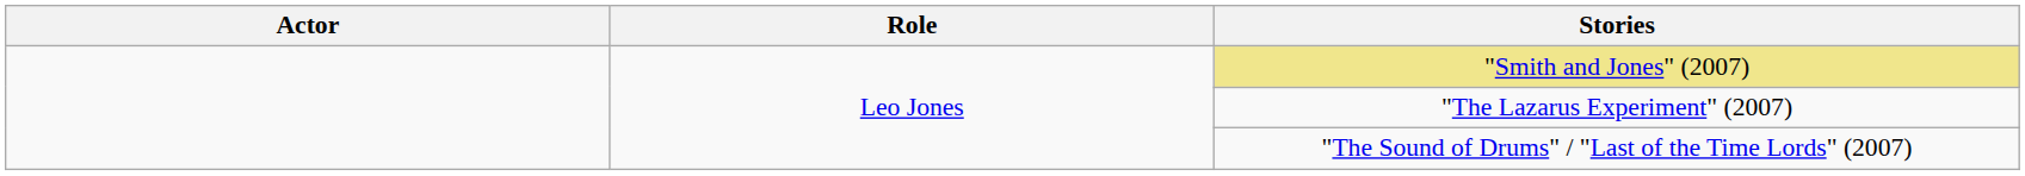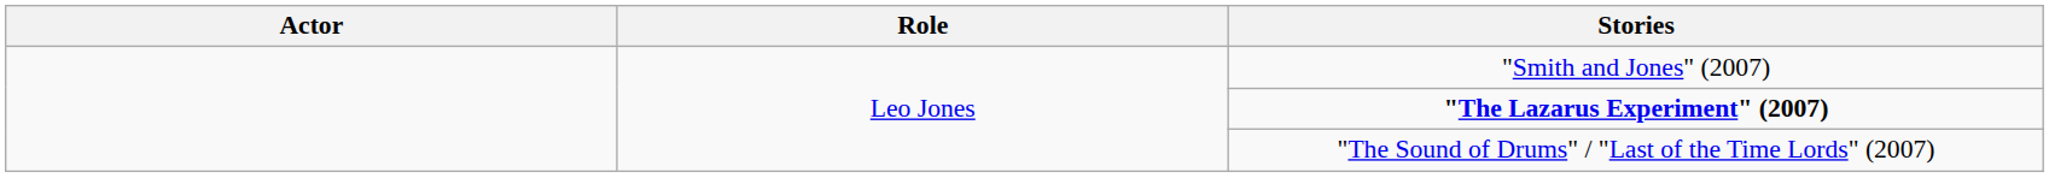"Smith and Jones" (2007) | Stories: khaki background -> no background
"The Lazarus Experiment" (2007) | Stories: normal -> bold
